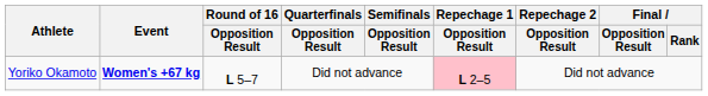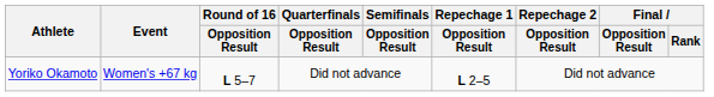Yoriko Okamoto | Event: bold -> normal
Yoriko Okamoto | Repechage 1 / Opposition Result: pink background -> no background
